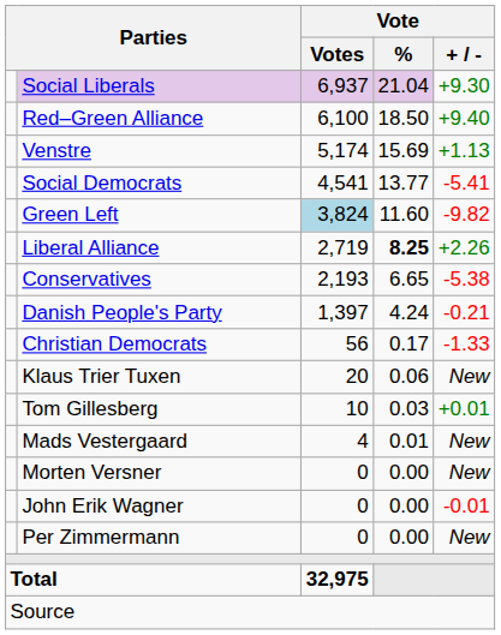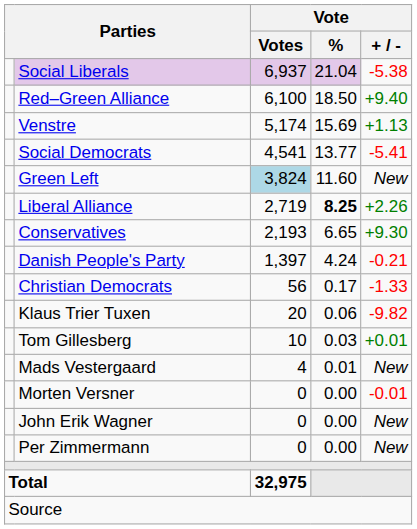Social Liberals | Vote / + / -: +9.30 -> -5.38
Green Left | Vote / + / -: -9.82 -> New
Conservatives | Vote / + / -: -5.38 -> +9.30
Klaus Trier Tuxen | Vote / + / -: New -> -9.82
Morten Versner | Vote / + / -: New -> -0.01
John Erik Wagner | Vote / + / -: -0.01 -> New
